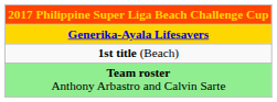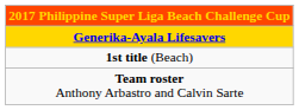row 4 | column 1: lightgreen background -> no background
